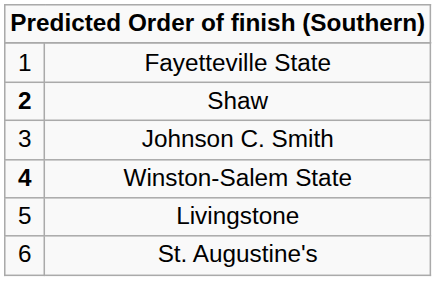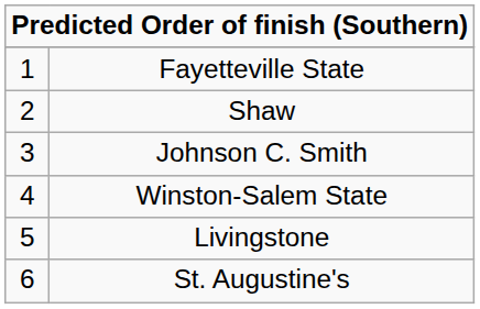Shaw | column 1: bold -> normal
Winston-Salem State | column 1: bold -> normal
